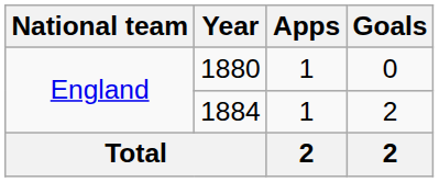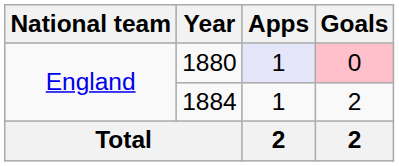1880 | Apps: no background -> lavender background
1880 | Goals: no background -> pink background
